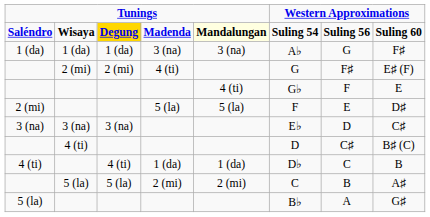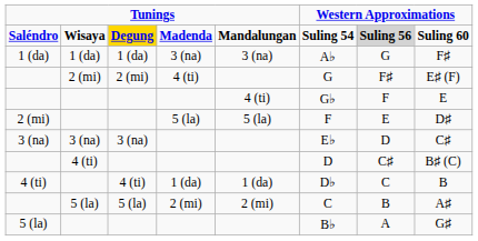Saléndro | column 5: lightyellow background -> no background
Saléndro | column 7: no background -> lightgrey background
